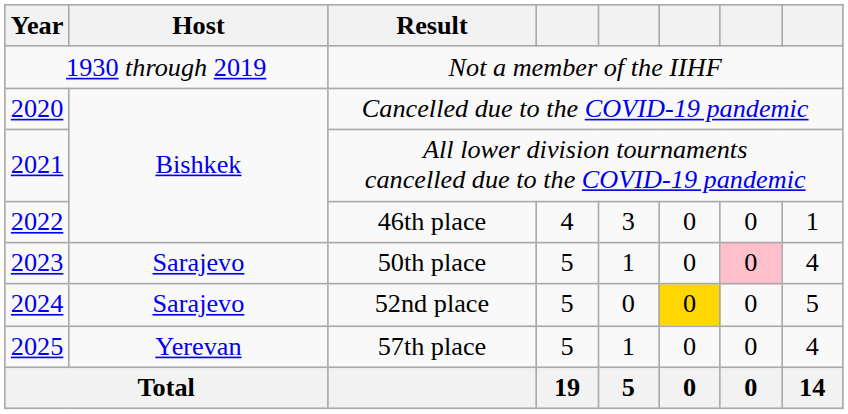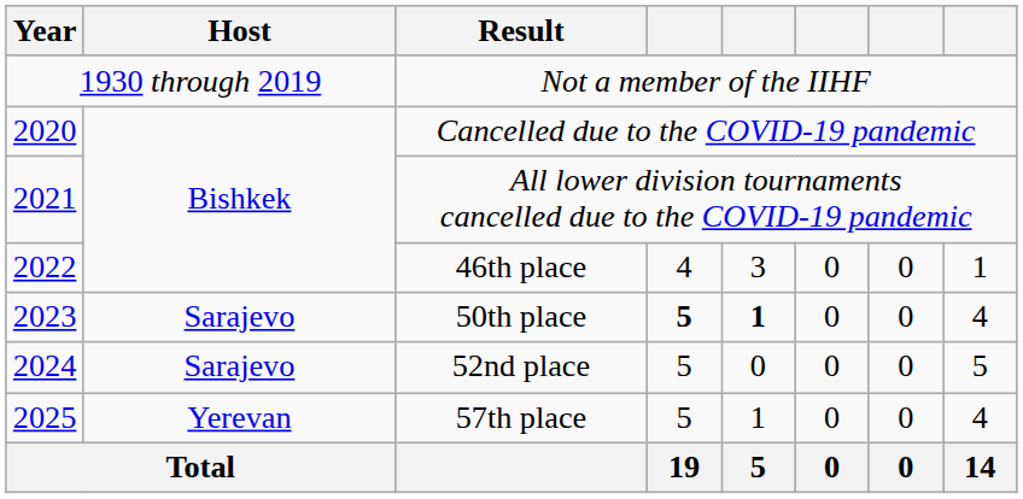50th place | column 4: normal -> bold
50th place | column 5: normal -> bold
50th place | column 7: pink background -> no background
52nd place | column 6: gold background -> no background
